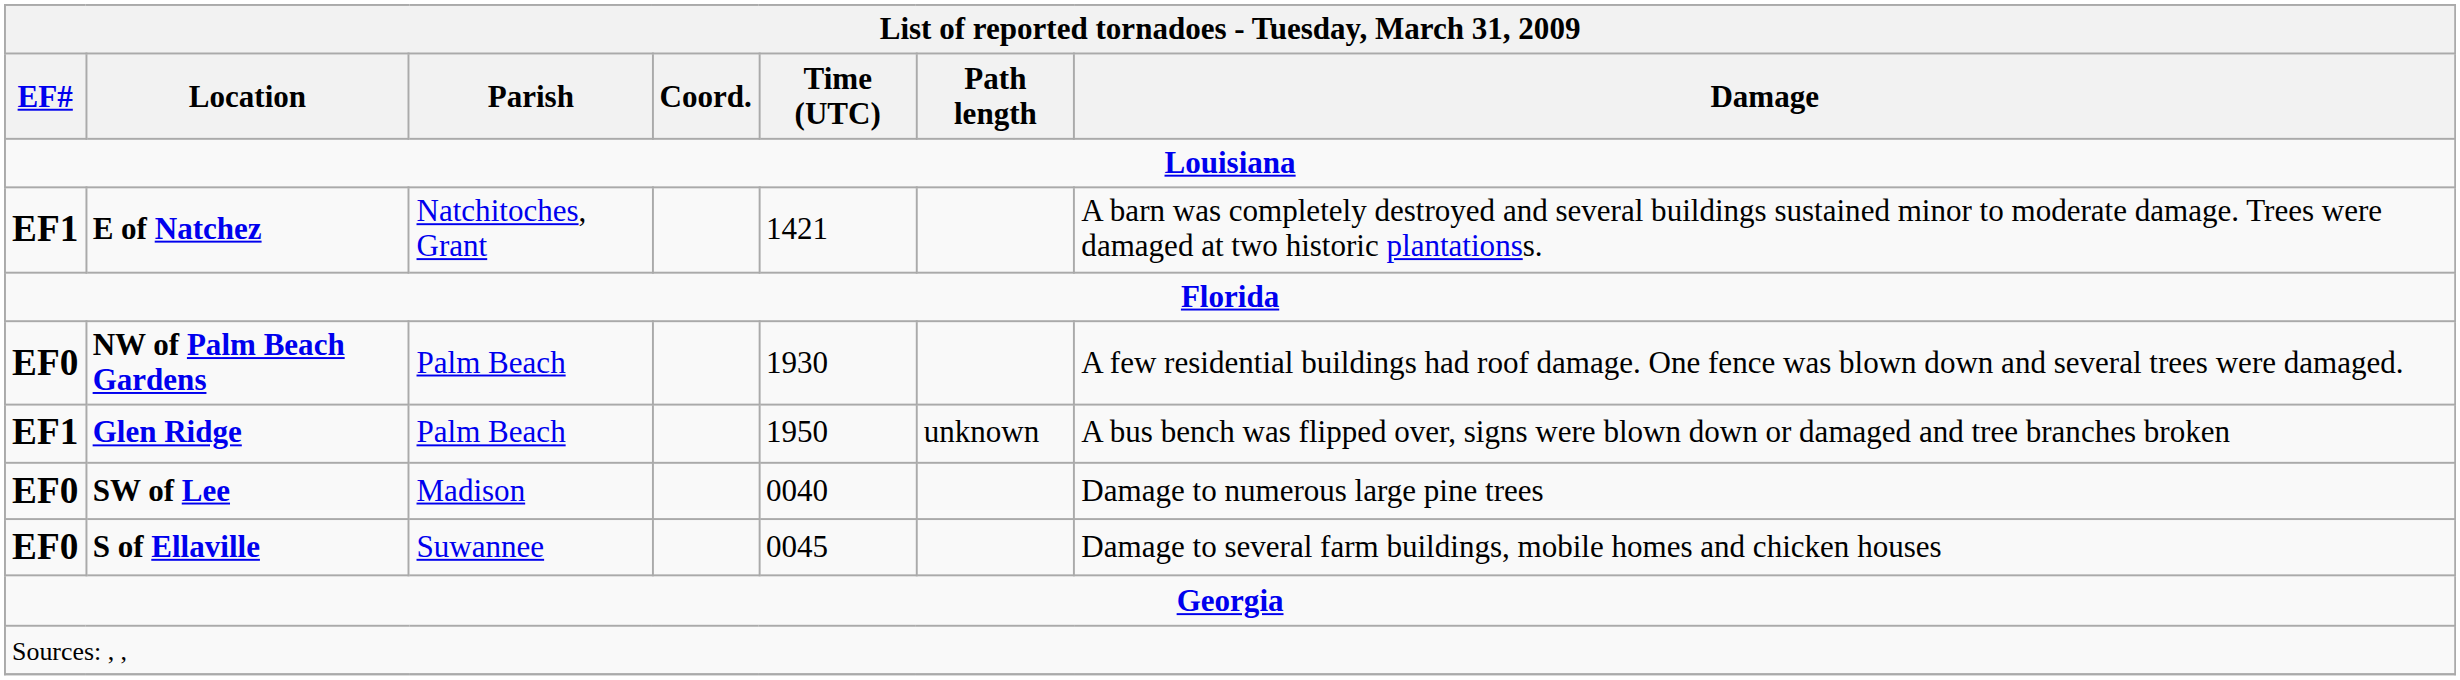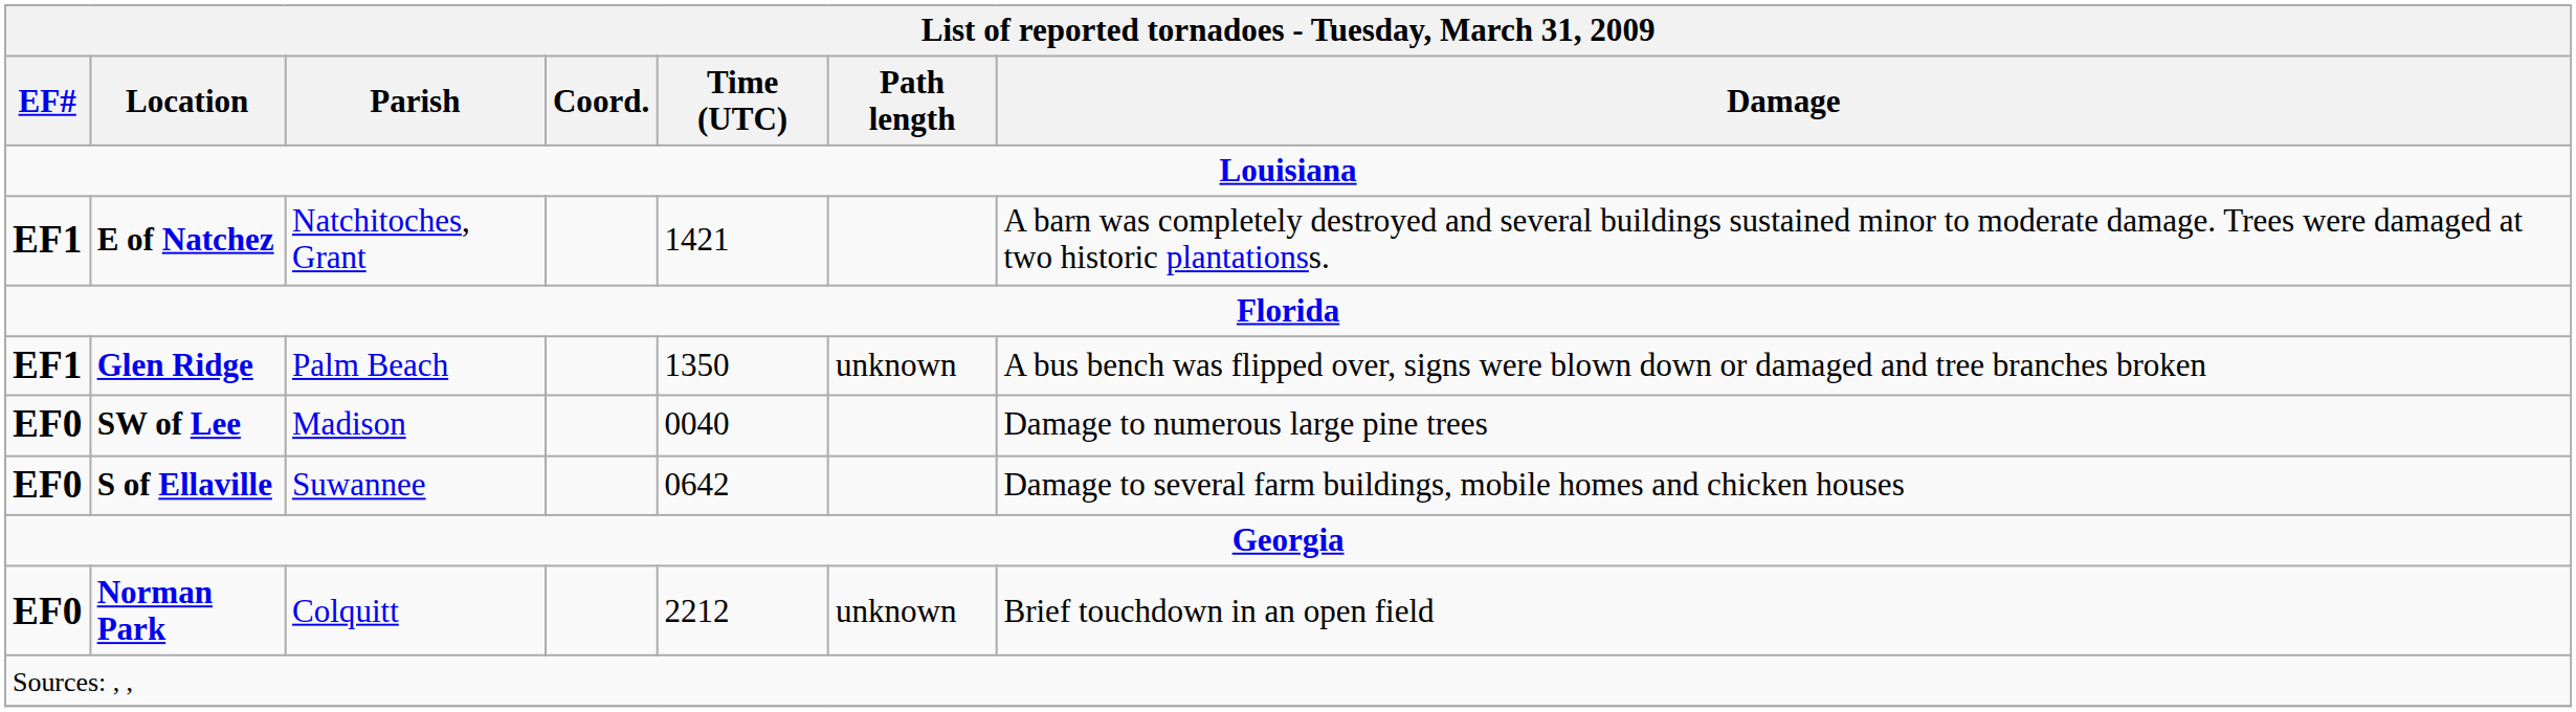- row: EF0 | NW of Palm Beach Gardens | Palm Beach | 1930 | A few residential buildings had roof damage. One fence was blown down and several trees were damaged.
Glen Ridge | Time (UTC): 1950 -> 1350
S of Ellaville | Time (UTC): 0045 -> 0642
+ row: EF0 | Norman Park | Colquitt | 2212 | unknown | Brief touchdown in an open field
